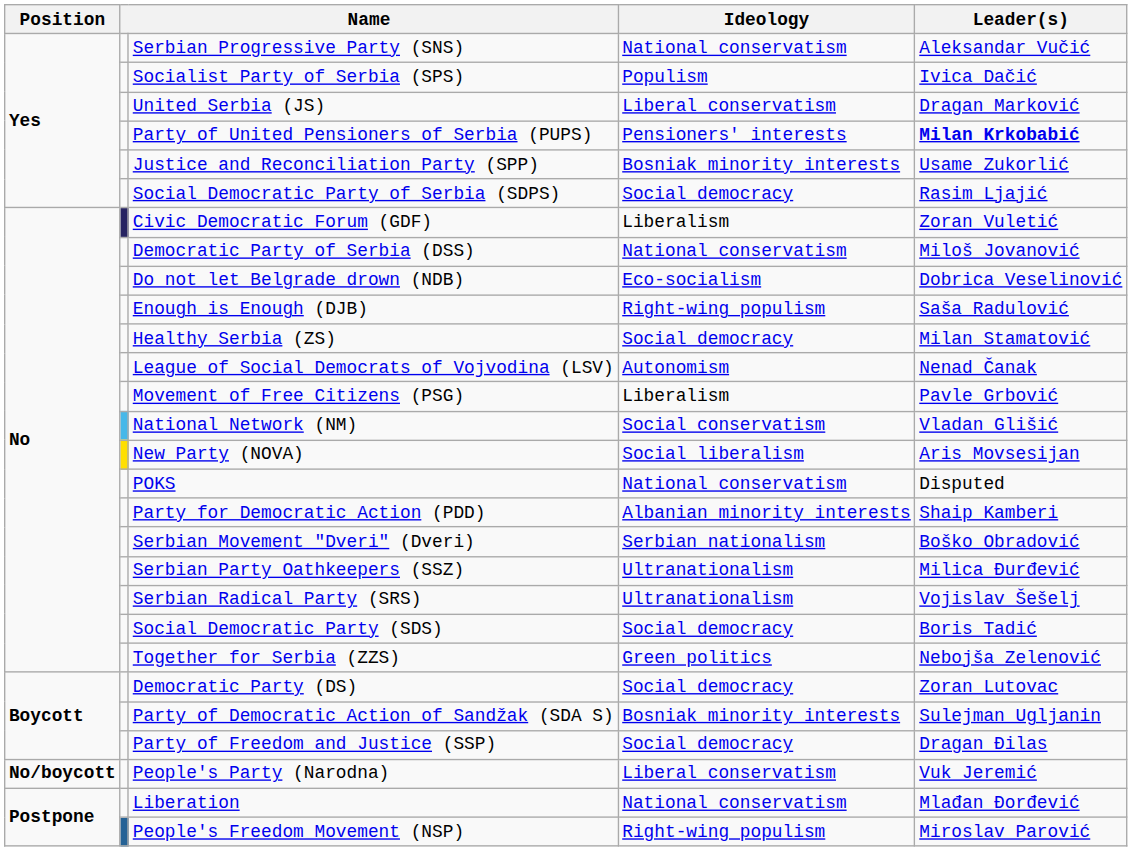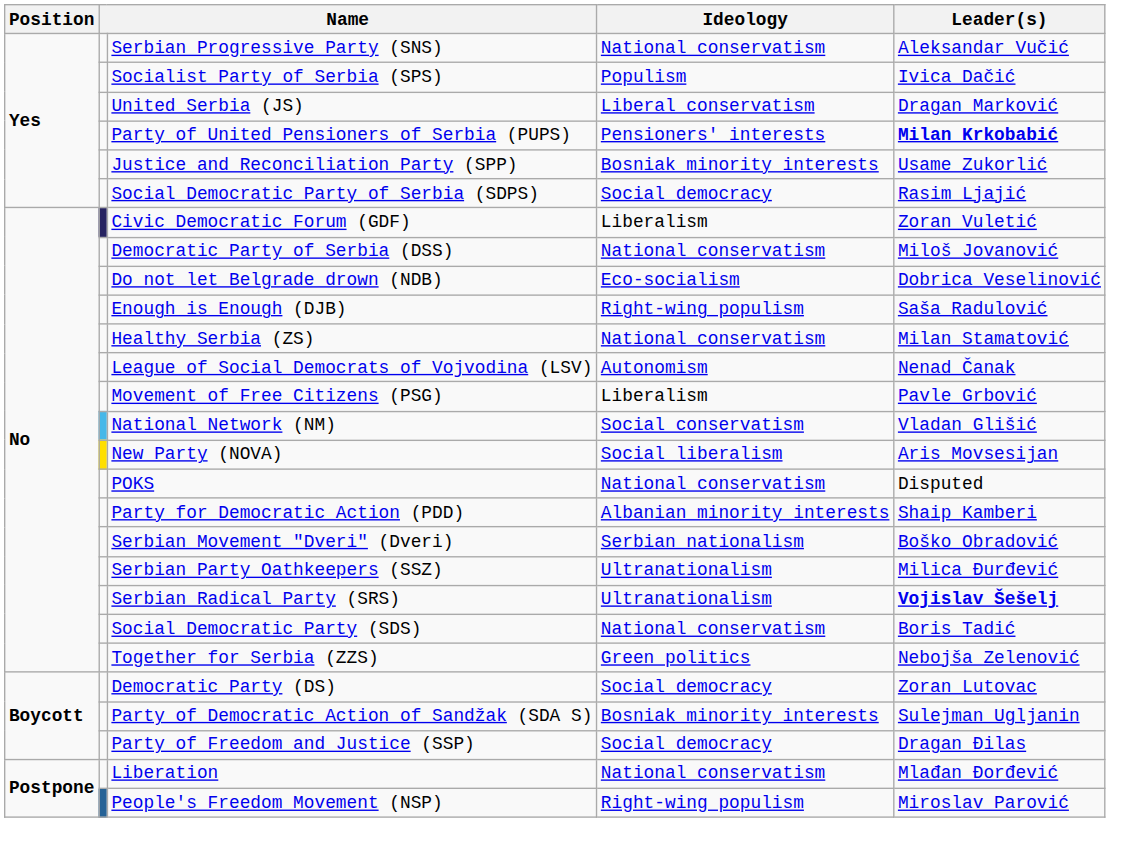Healthy Serbia (ZS) | Ideology: Social democracy -> National conservatism
Serbian Radical Party (SRS) | Leader(s): normal -> bold
Social Democratic Party (SDS) | Ideology: Social democracy -> National conservatism
- row: No/boycott | People's Party (Narodna) | Liberal conservatism | Vuk Jeremić
